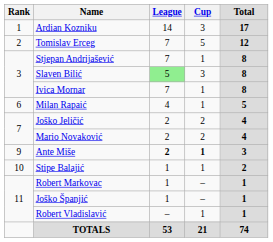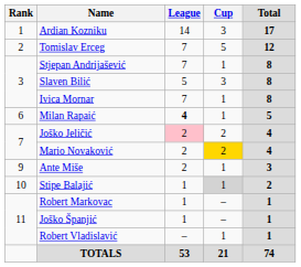Slaven Bilić | League: lightgreen background -> no background
Milan Rapaić | League: normal -> bold
Joško Jeličić | League: no background -> pink background
Mario Novaković | Cup: no background -> gold background
Ante Miše | League: bold -> normal
Ante Miše | Cup: bold -> normal
Stipe Balajić | Cup: no background -> lightgrey background
